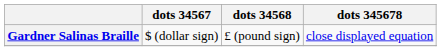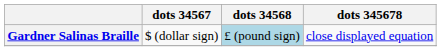Gardner Salinas Braille | dots 34568: no background -> lightblue background
